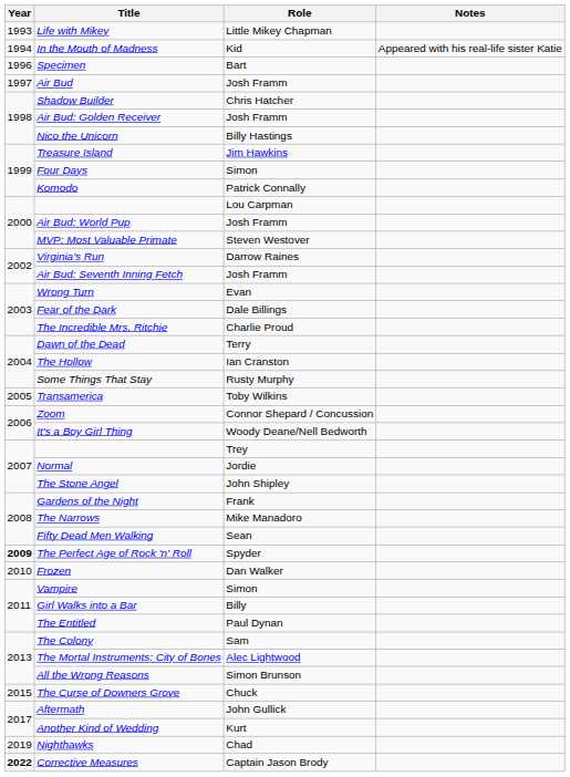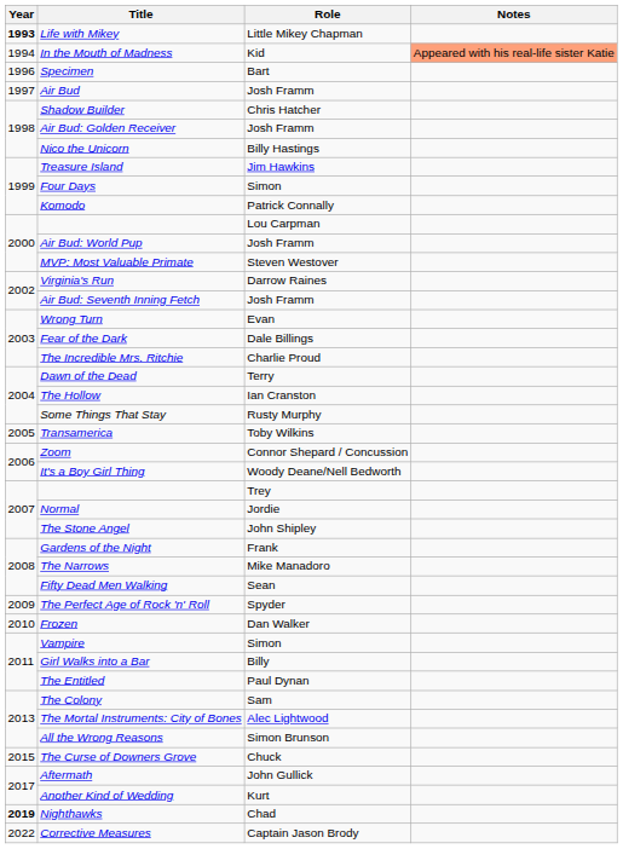Life with Mikey | Year: normal -> bold
In the Mouth of Madness | Notes: no background -> lightsalmon background
The Perfect Age of Rock 'n' Roll | Year: bold -> normal
Nighthawks | Year: normal -> bold
Corrective Measures | Year: bold -> normal
